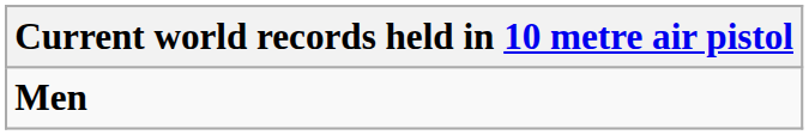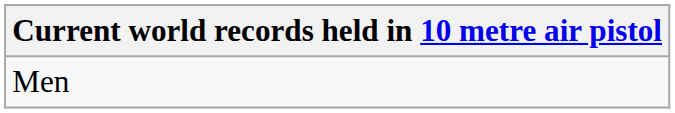Men | column 1: bold -> normal
